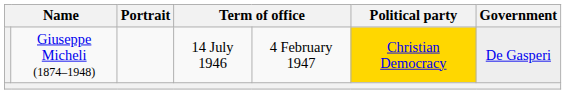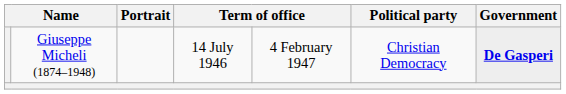Giuseppe Micheli (1874–1948) | Political party: gold background -> no background
Giuseppe Micheli (1874–1948) | Government: normal -> bold
